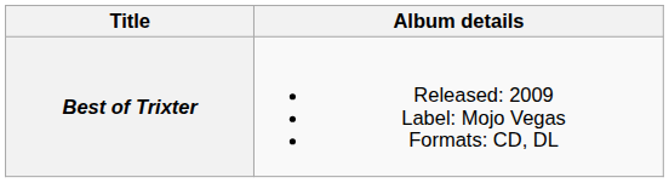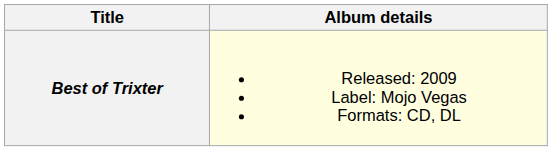Best of Trixter | Album details: no background -> lightyellow background
